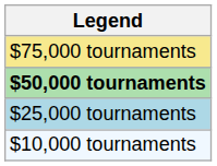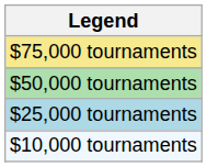row 3 | column 1: bold -> normal
